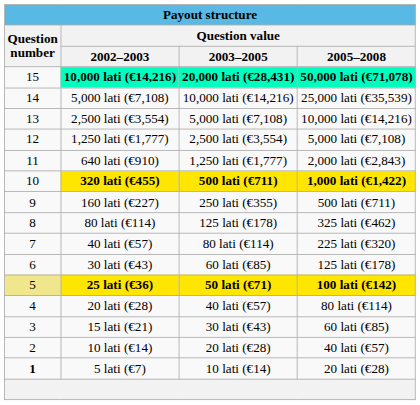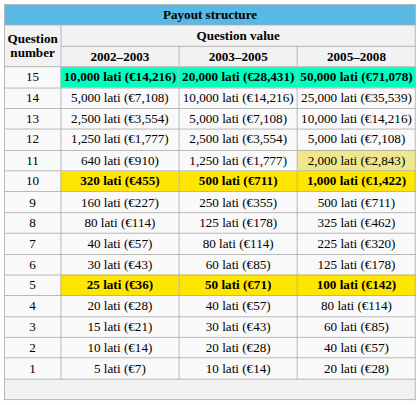640 lati (€910) | Question value / 2005–2008: no background -> khaki background
25 lati (€36) | Question number: khaki background -> no background
5 lati (€7) | Question number: bold -> normal
